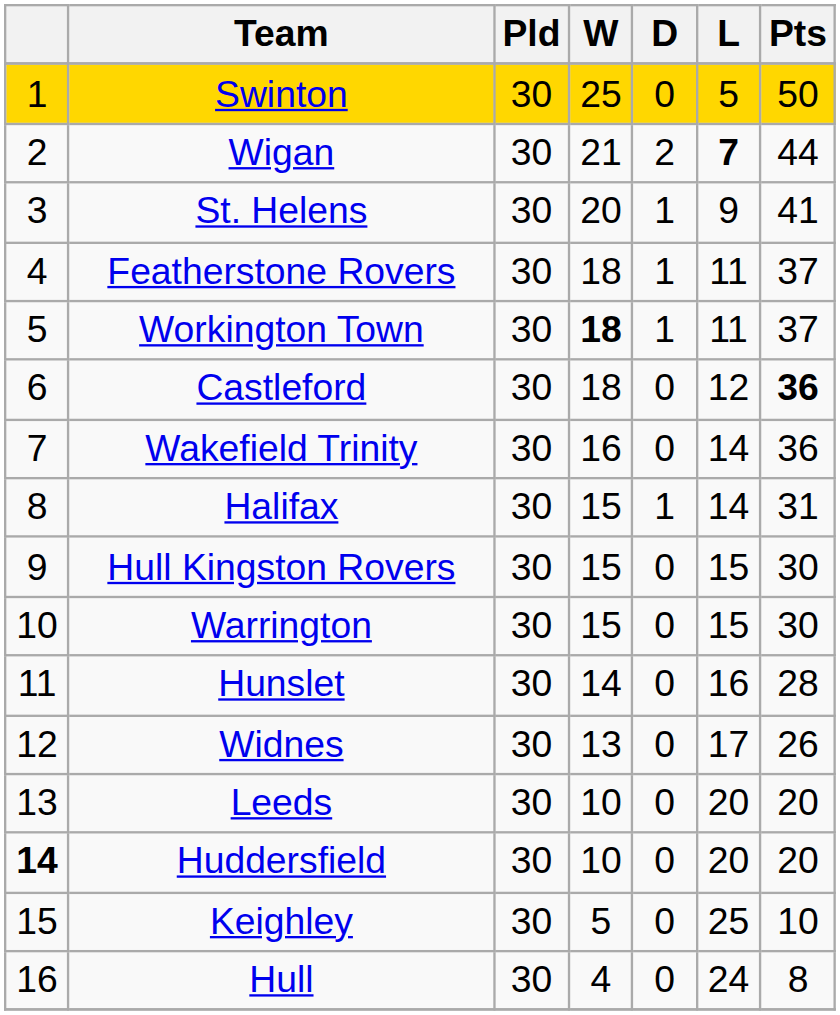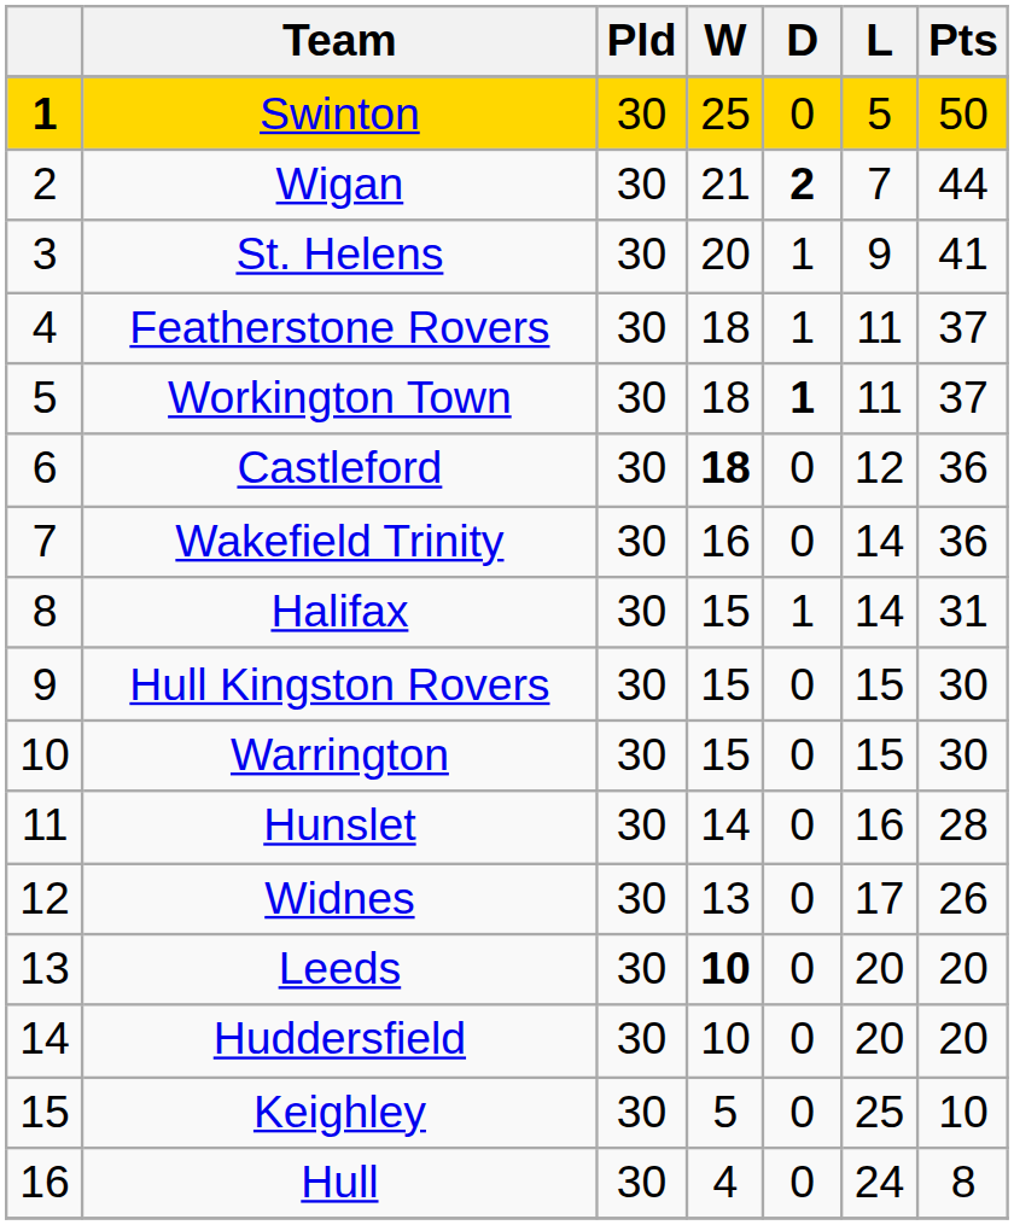Swinton | column 1: normal -> bold
Wigan | D: normal -> bold
Wigan | L: bold -> normal
Workington Town | W: bold -> normal
Workington Town | D: normal -> bold
Castleford | W: normal -> bold
Castleford | Pts: bold -> normal
Leeds | W: normal -> bold
Huddersfield | column 1: bold -> normal
